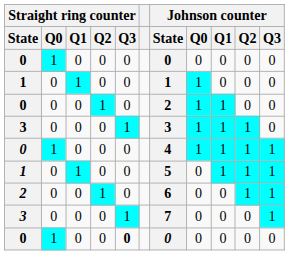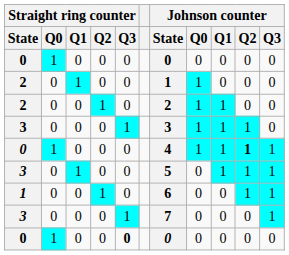row 4 | Straight ring counter / State: 1 -> 2
row 5 | Straight ring counter / State: 0 -> 2
row 7 | Johnson counter / Q2: normal -> bold
row 8 | Straight ring counter / State: 1 -> 3
row 9 | Straight ring counter / State: 2 -> 1
